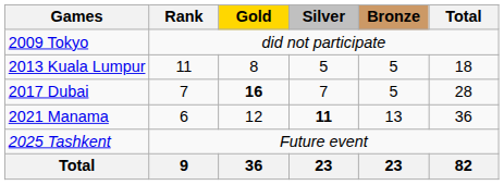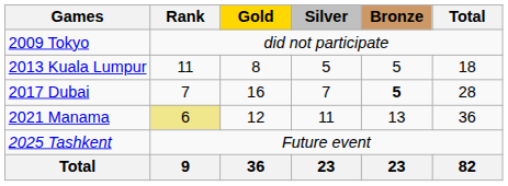2017 Dubai | Gold: bold -> normal
2017 Dubai | Bronze: normal -> bold
2021 Manama | Rank: no background -> khaki background
2021 Manama | Silver: bold -> normal
